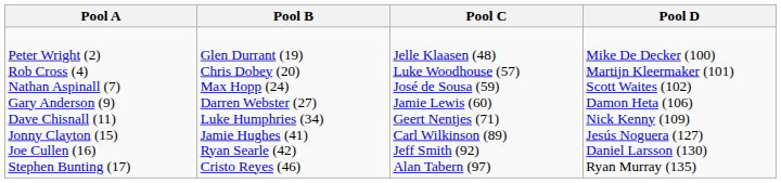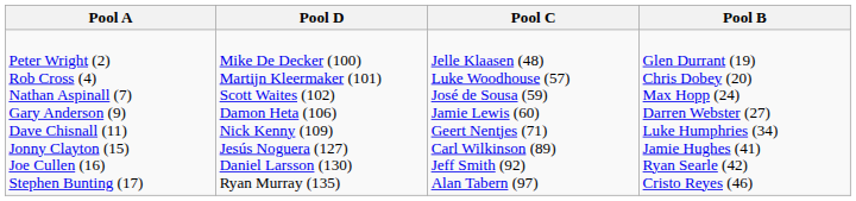columns swapped: Pool B <-> Pool D
